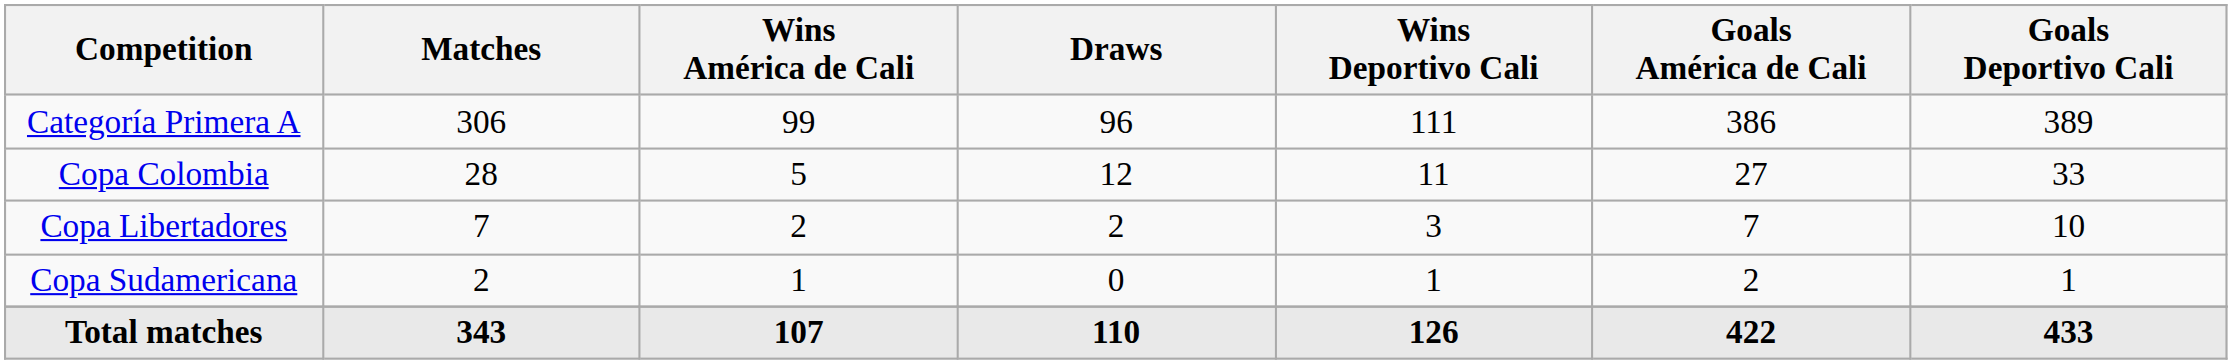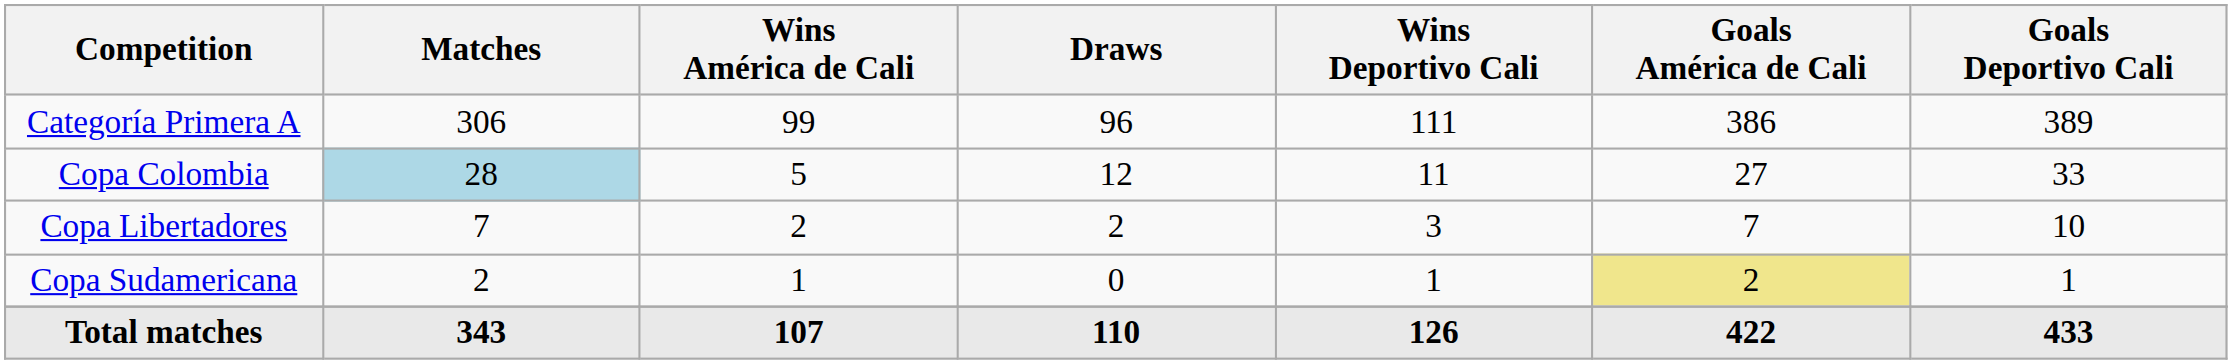Copa Colombia | Matches: no background -> lightblue background
Copa Sudamericana | Goals América de Cali: no background -> khaki background
